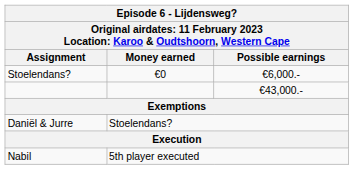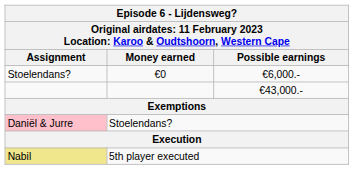Daniël & Jurre | Assignment: no background -> pink background
Nabil | Assignment: no background -> khaki background
